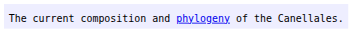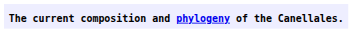row 1 | column 1: normal -> bold
